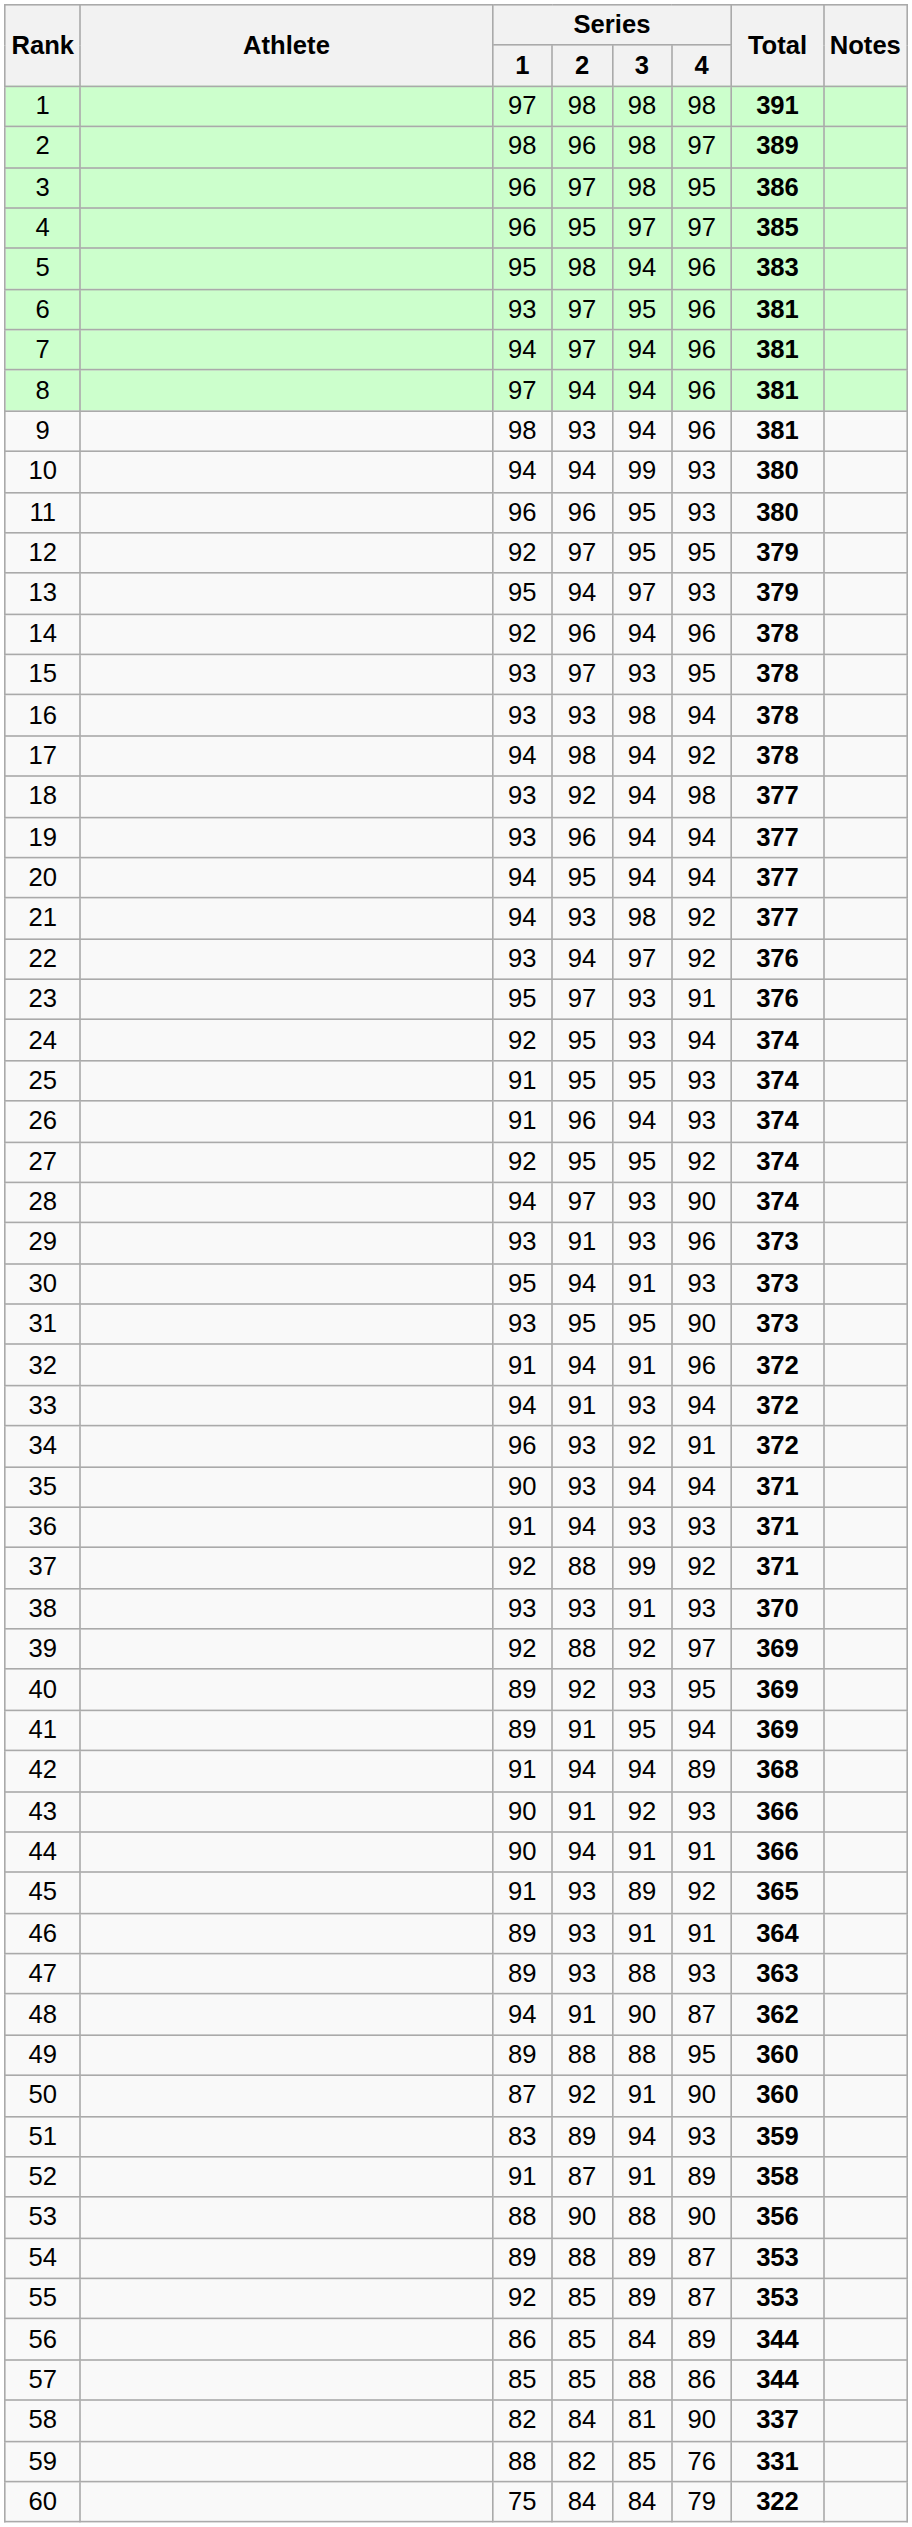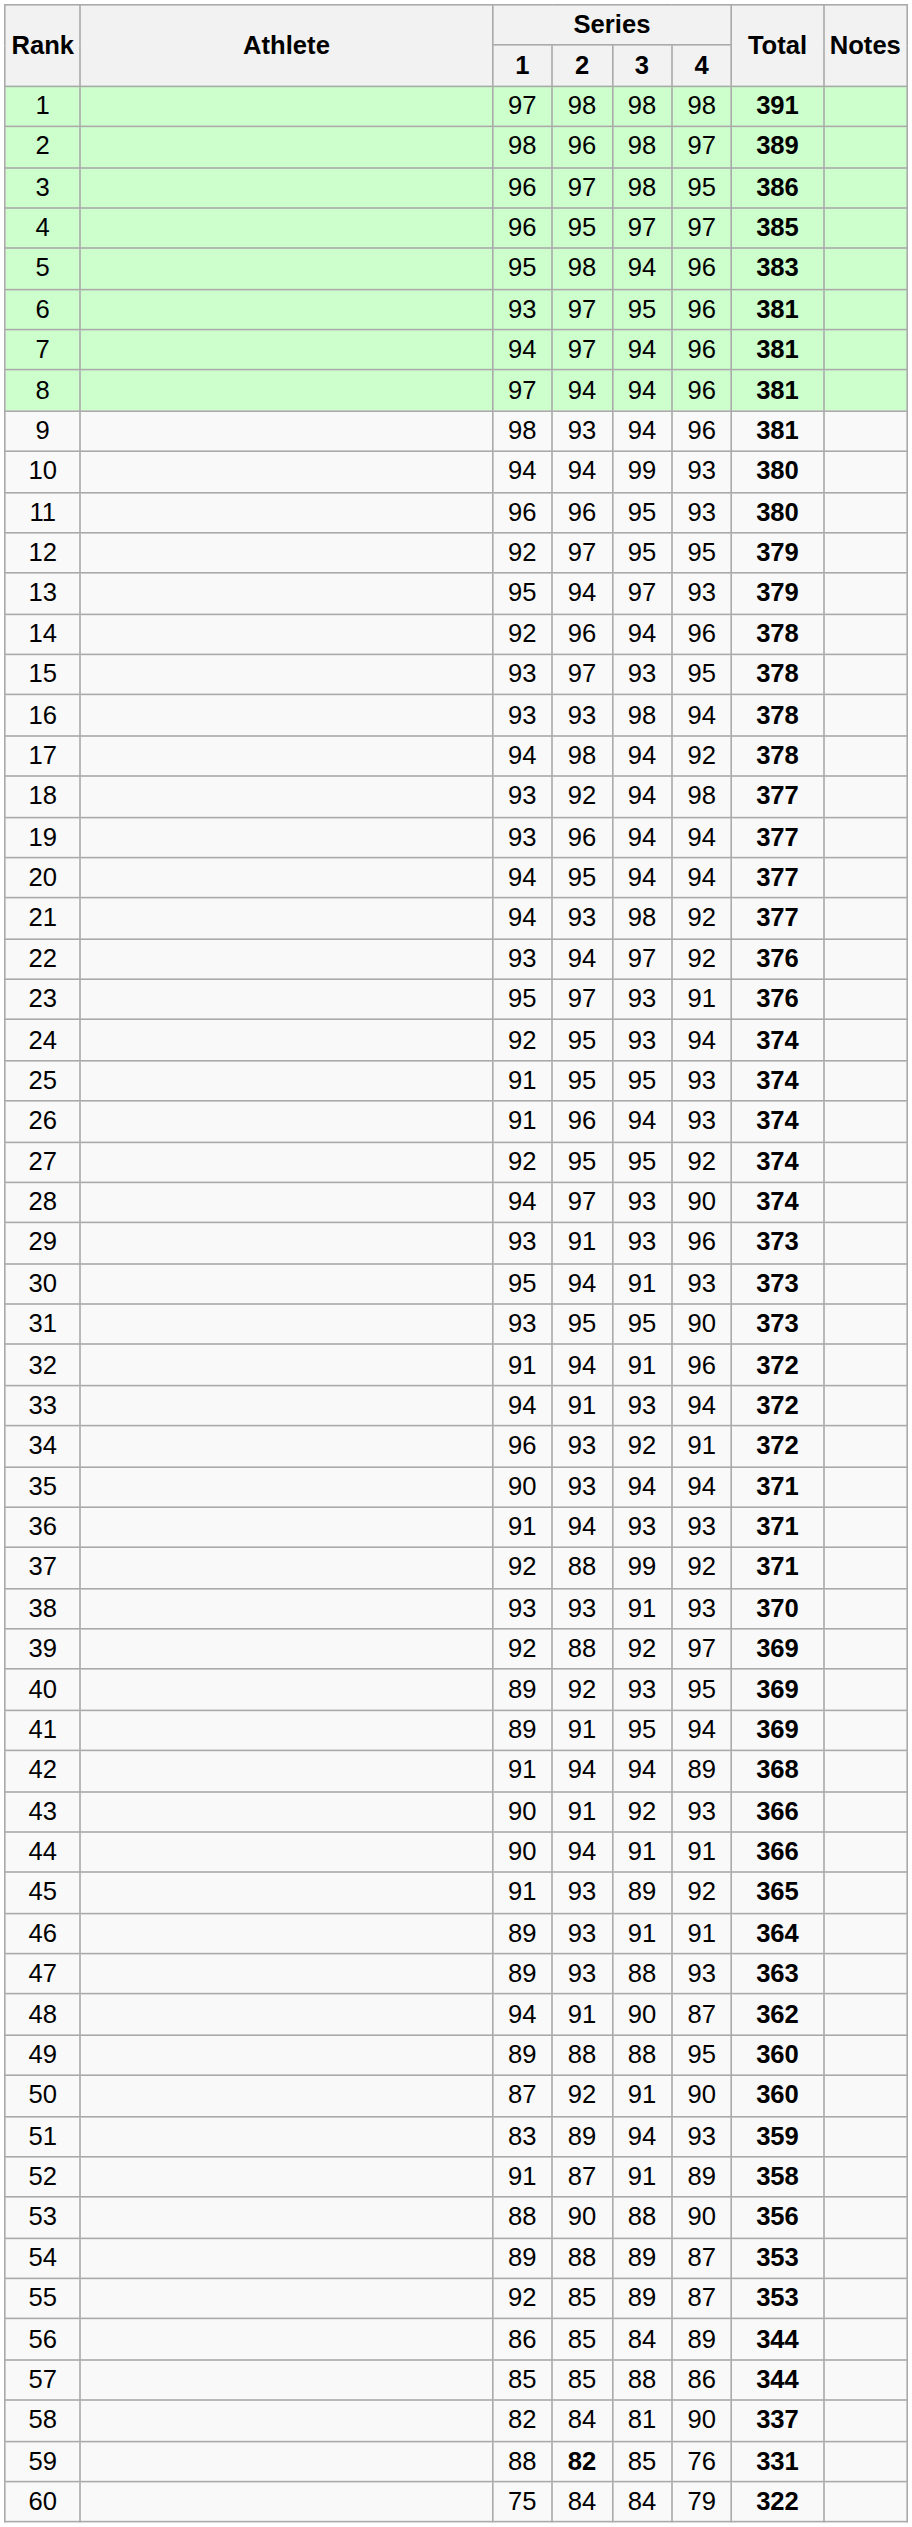59 | Series / 2: normal -> bold
